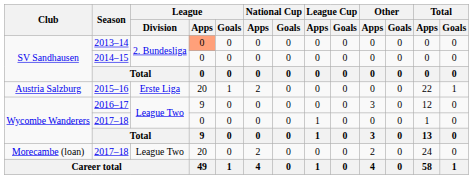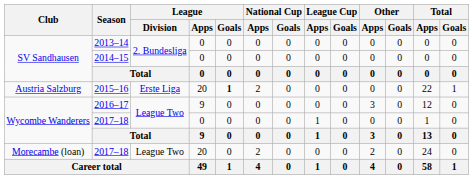2013–14 | League / Apps: lightsalmon background -> no background
2015–16 | League / Goals: normal -> bold
